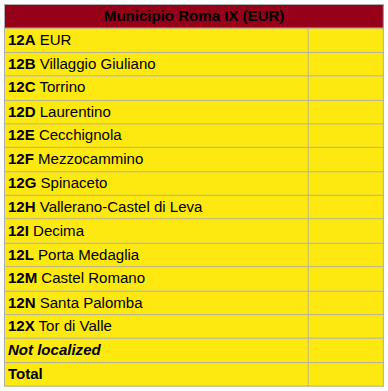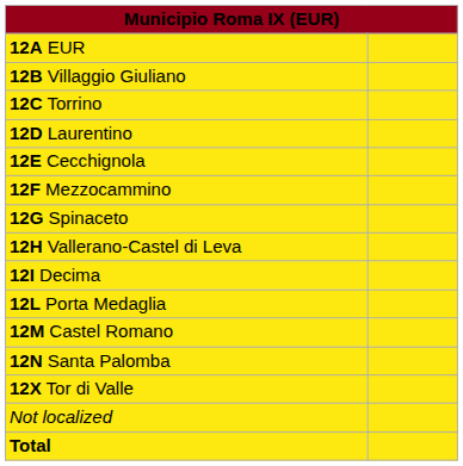Not localized | column 1: bold -> normal
